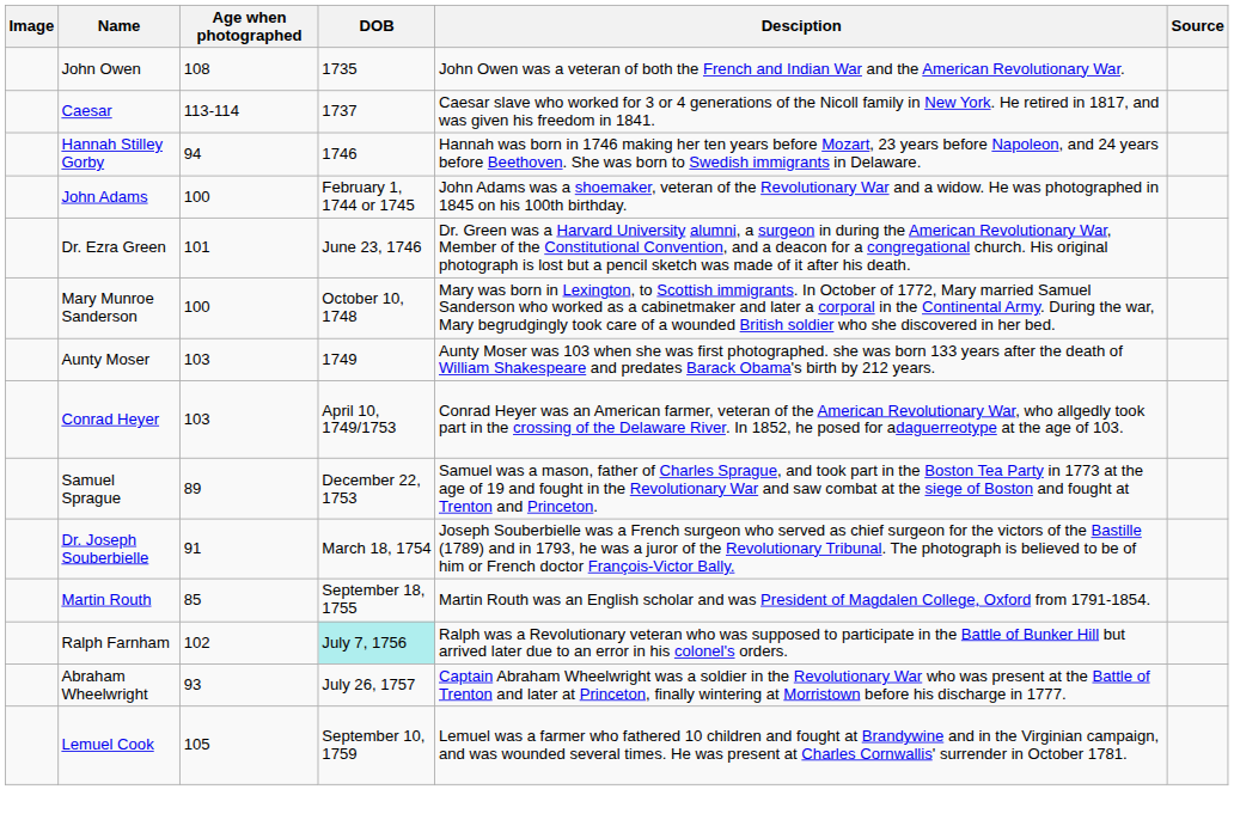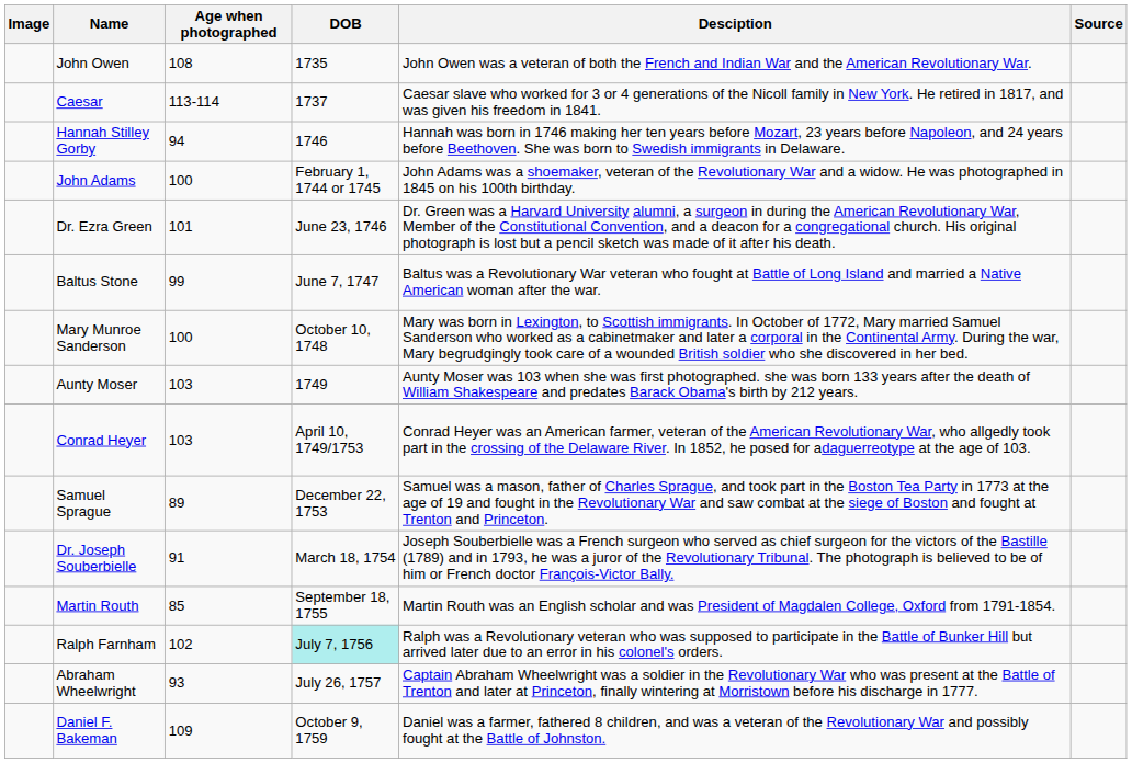+ row: Baltus Stone | 99 | June 7, 1747 | Baltus was a Revolutionary War veteran who fought at Battle of Long Island and married a Native American woman after the war.
- row: Lemuel Cook | 105 | September 10, 1759 | Lemuel was a farmer who fathered 10 children and fought at Brandywine and in the Virginian campaign, and was wounded several times. He was present at Charles Cornwallis' surrender in October 1781.
+ row: Daniel F. Bakeman | 109 | October 9, 1759 | Daniel was a farmer, fathered 8 children, and was a veteran of the Revolutionary War and possibly fought at the Battle of Johnston.
